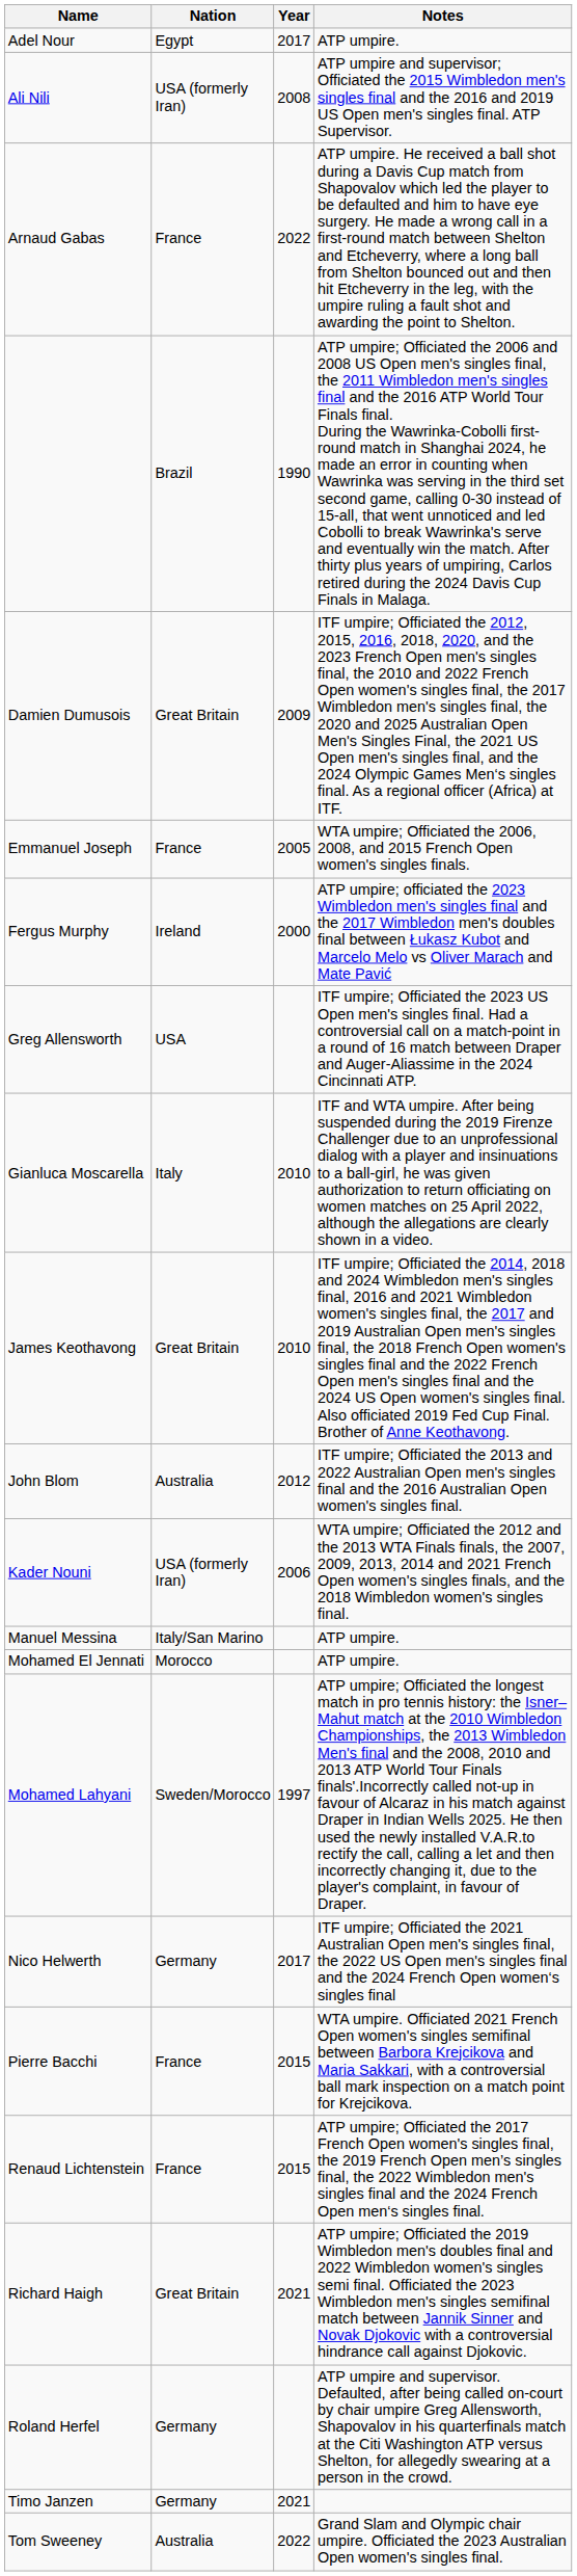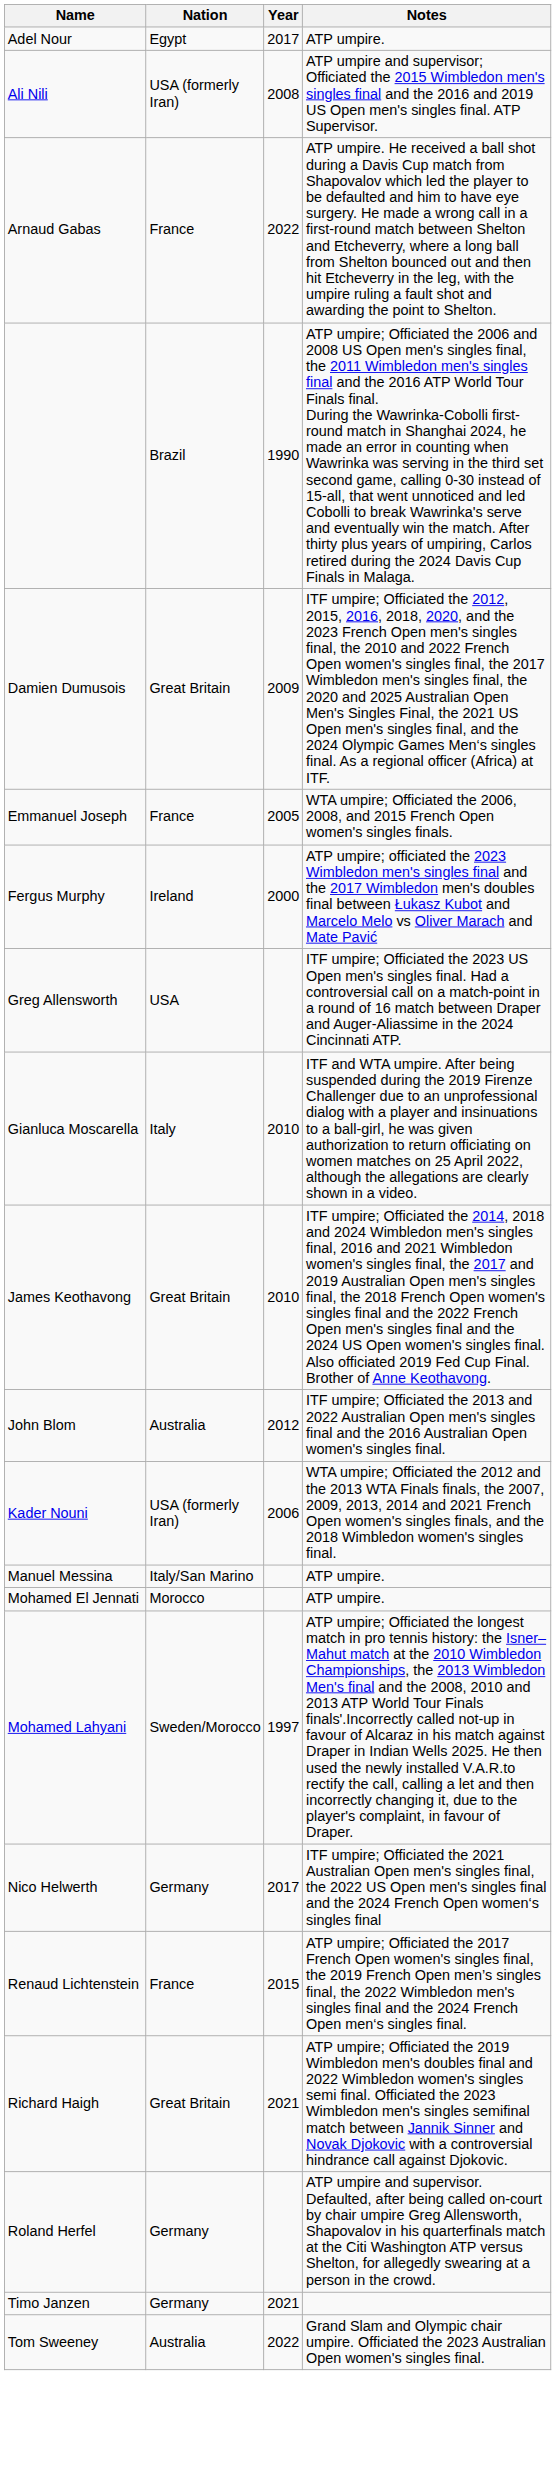- row: Pierre Bacchi | France | 2015 | WTA umpire. Officiated 2021 French Open women's singles semifinal between Barbora Krejcikova and Maria Sakkari, with a controversial ball mark inspection on a match point for Krejcikova.
